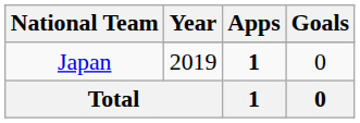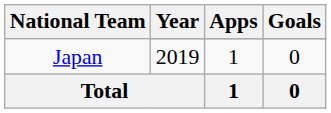2019 | Apps: bold -> normal
